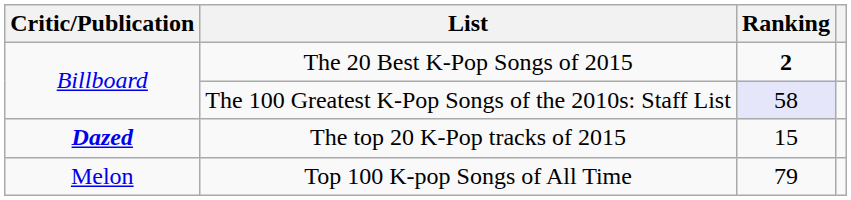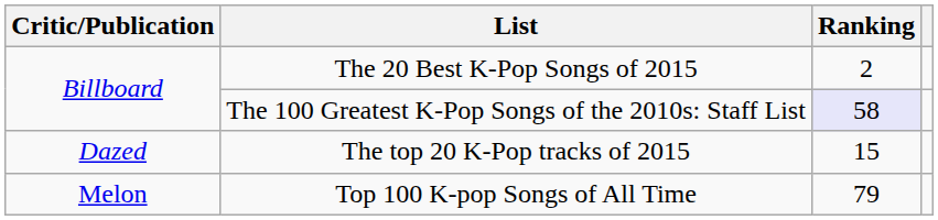The 20 Best K-Pop Songs of 2015 | Ranking: bold -> normal
The top 20 K-Pop tracks of 2015 | Critic/Publication: bold -> normal
